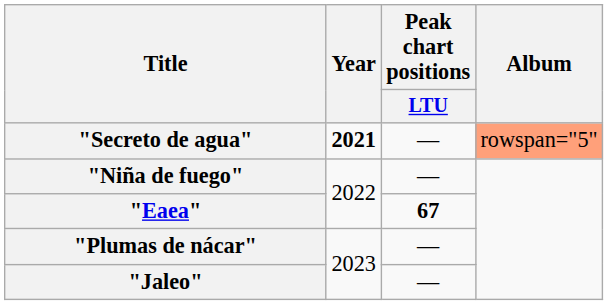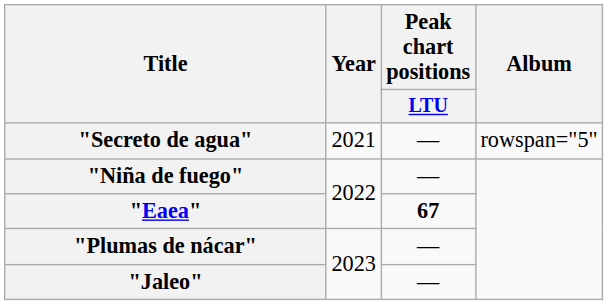"Secreto de agua" | Year: bold -> normal
"Secreto de agua" | Album: lightsalmon background -> no background
